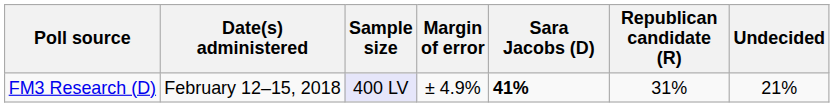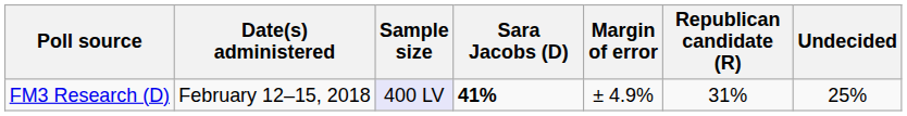columns swapped: Margin of error <-> Sara Jacobs (D)
FM3 Research (D) | Undecided: 21% -> 25%
